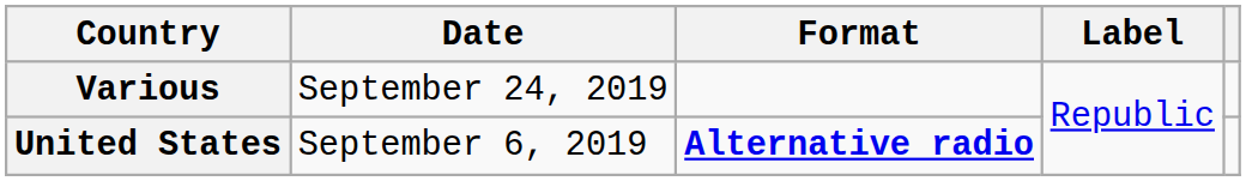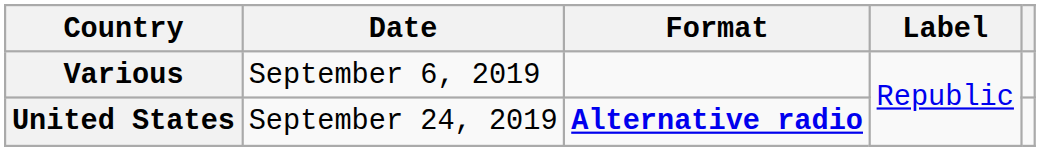Various | Date: September 24, 2019 -> September 6, 2019
United States | Date: September 6, 2019 -> September 24, 2019
